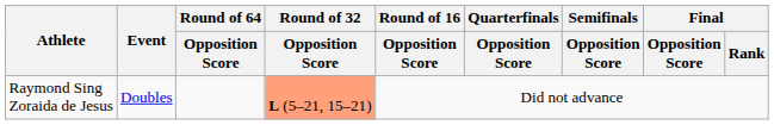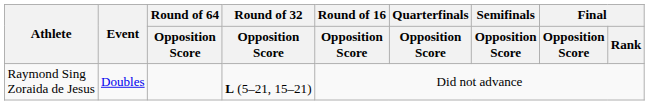Raymond Sing Zoraida de Jesus | Round of 32 / Opposition Score: lightsalmon background -> no background
